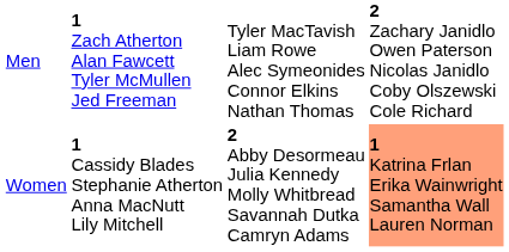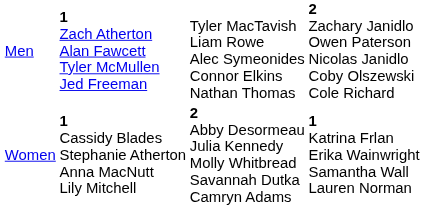Women | column 4: lightsalmon background -> no background
